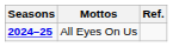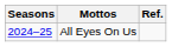row 2 | Seasons: bold -> normal
